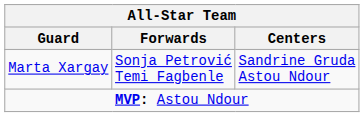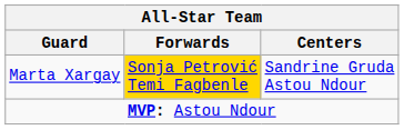Marta Xargay | Forwards: no background -> gold background
